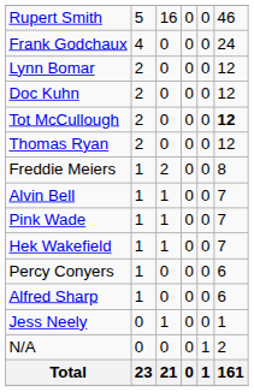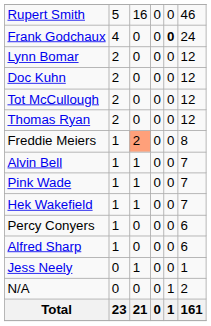Frank Godchaux | column 5: normal -> bold
Tot McCullough | column 6: bold -> normal
Freddie Meiers | column 3: no background -> lightsalmon background
